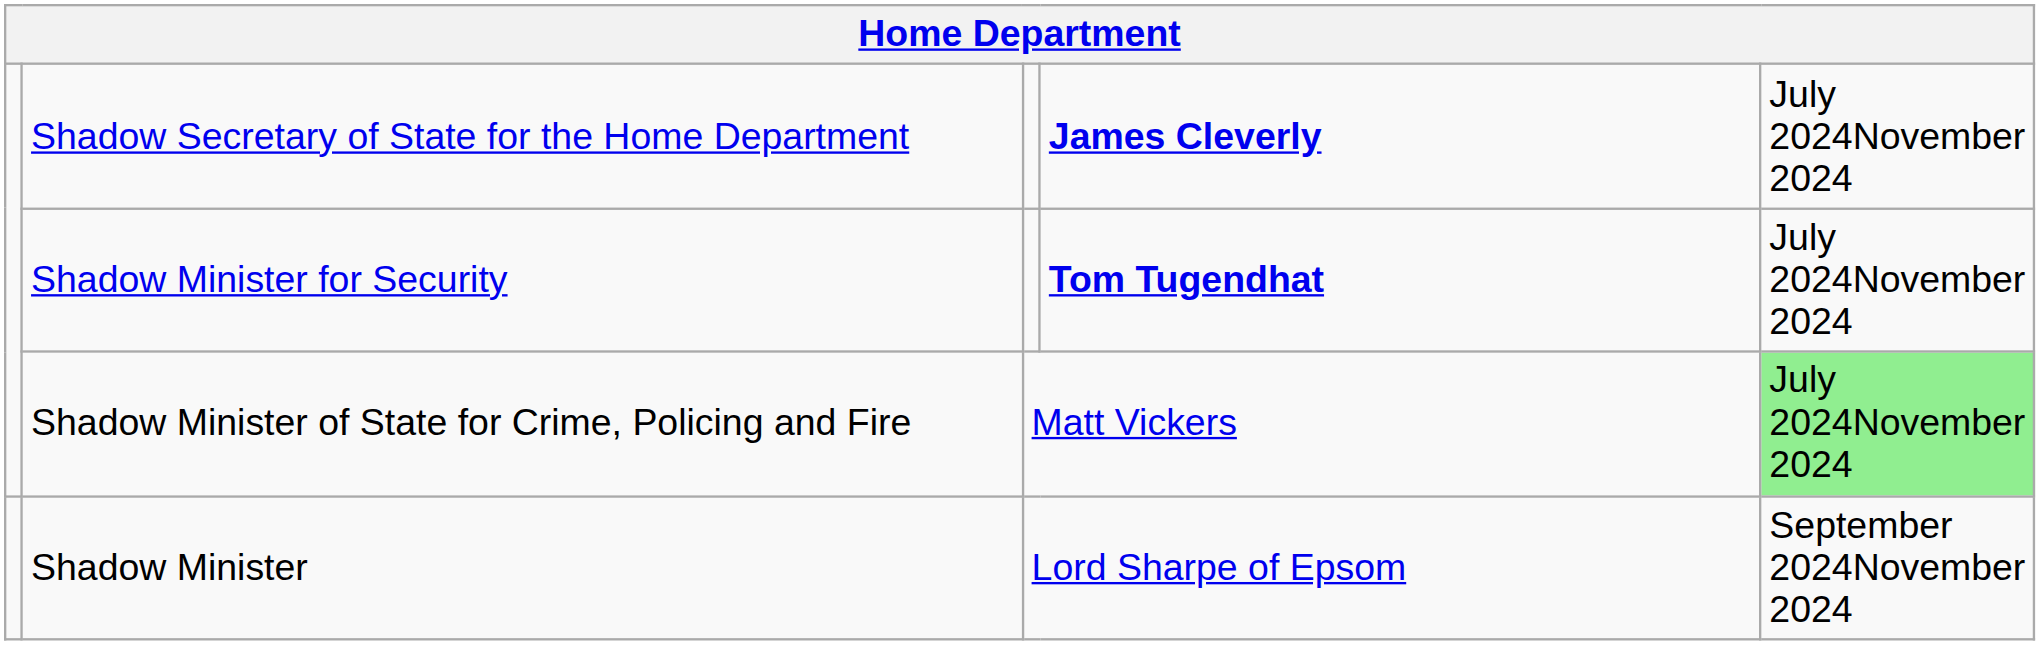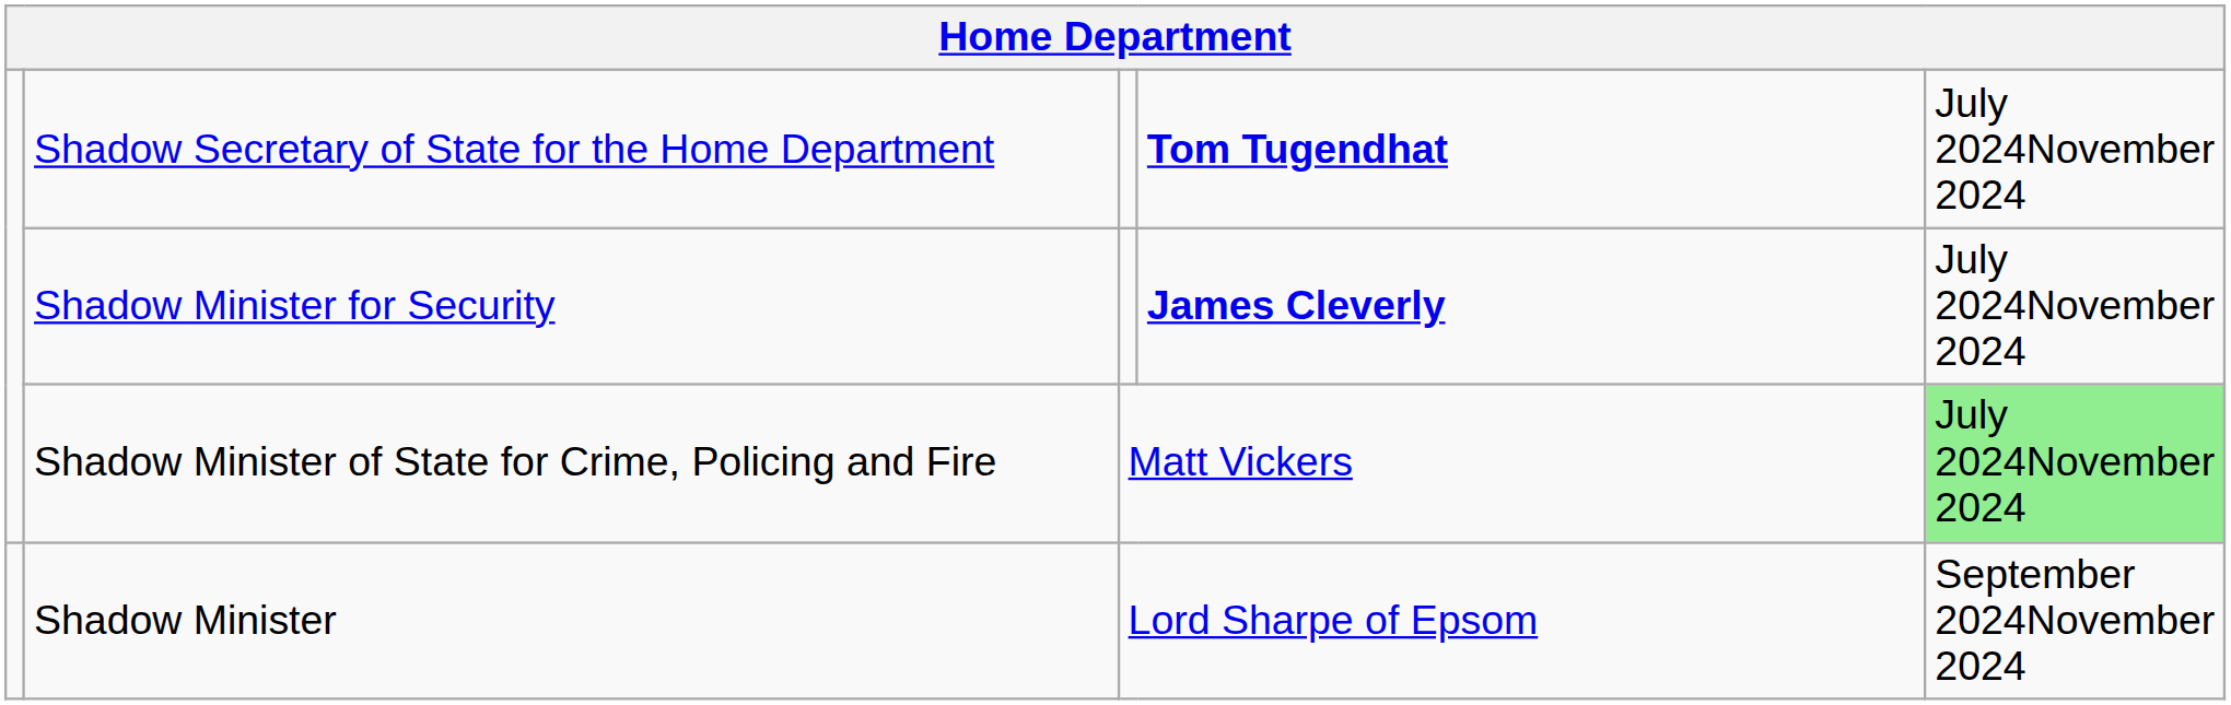Shadow Secretary of State for the Home Department | column 4: James Cleverly -> Tom Tugendhat
Shadow Minister for Security | column 4: Tom Tugendhat -> James Cleverly
